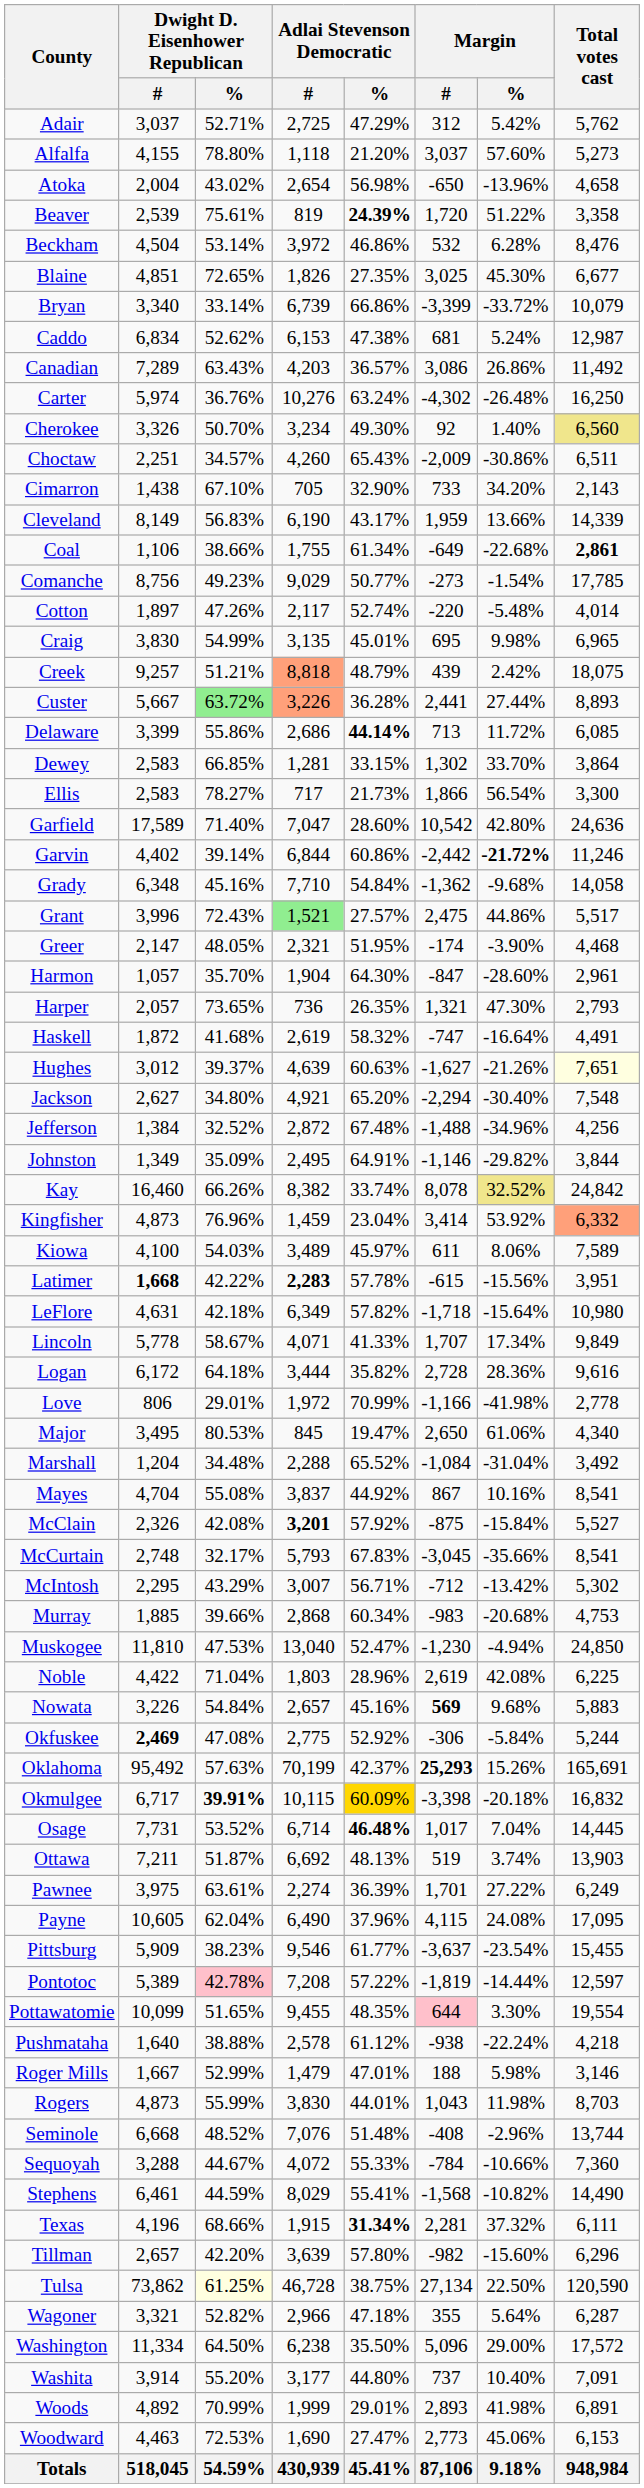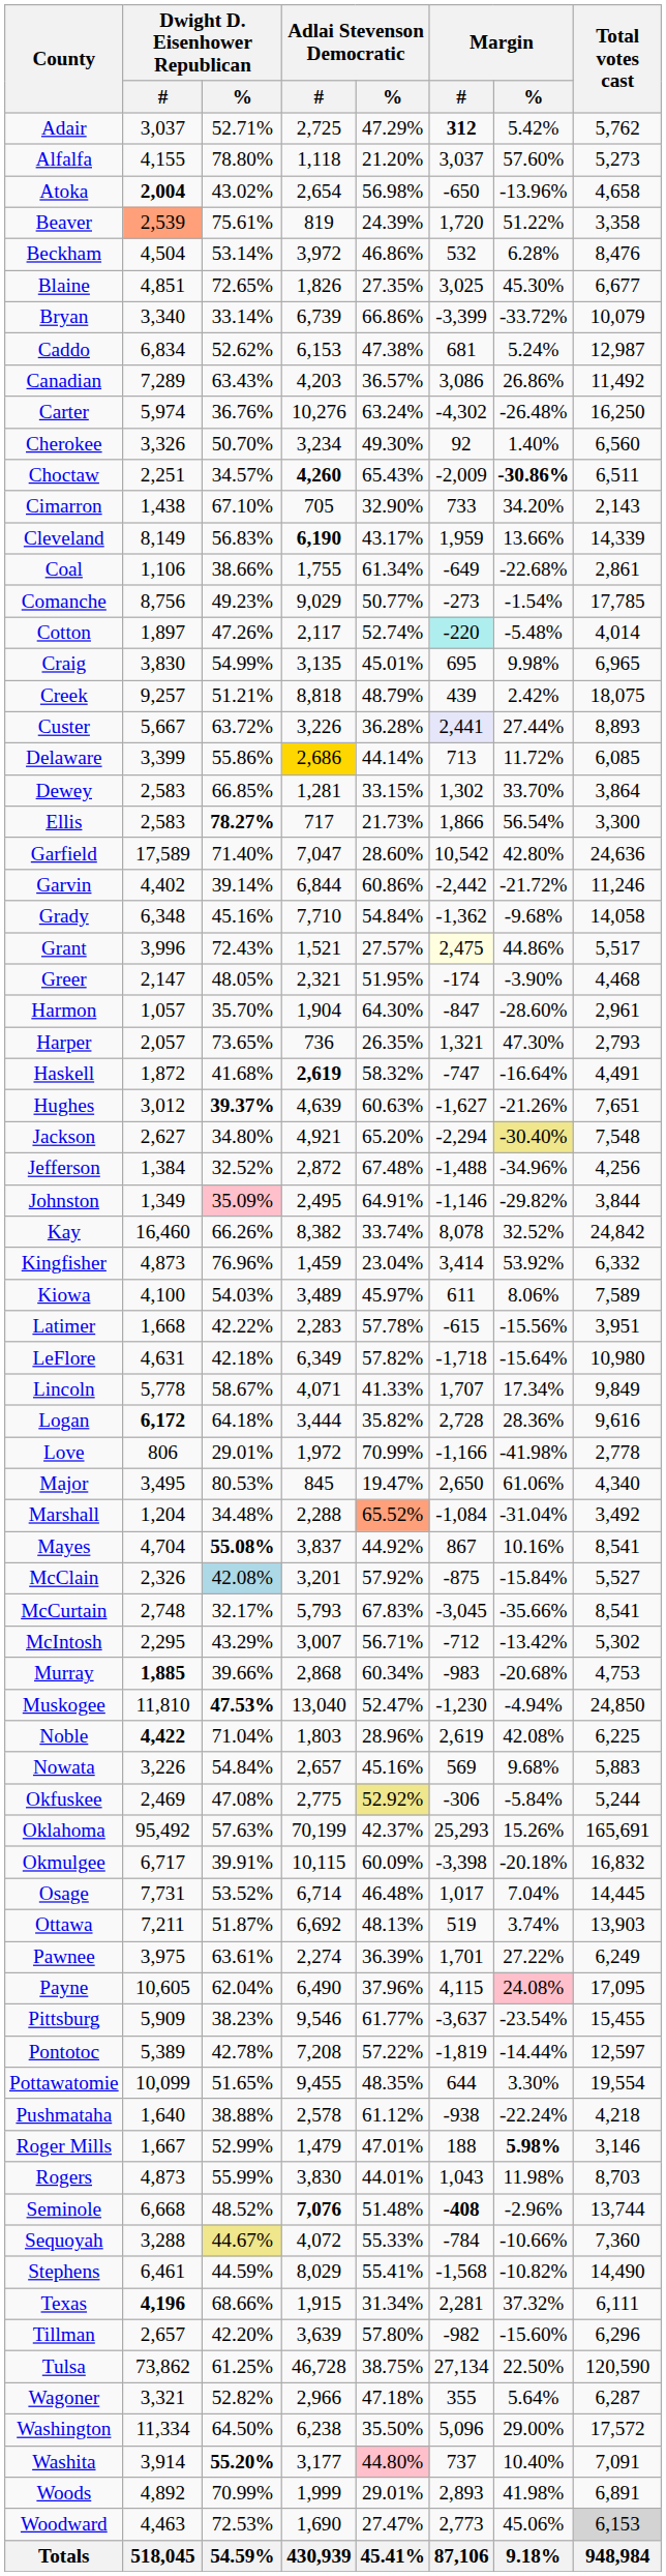Adair | Margin / #: normal -> bold
Atoka | Dwight D. Eisenhower Republican / #: normal -> bold
Beaver | Dwight D. Eisenhower Republican / #: no background -> lightsalmon background
Beaver | Adlai Stevenson Democratic / %: bold -> normal
Cherokee | Total votes cast: khaki background -> no background
Choctaw | Adlai Stevenson Democratic / #: normal -> bold
Choctaw | Margin / %: normal -> bold
Cleveland | Adlai Stevenson Democratic / #: normal -> bold
Coal | Total votes cast: bold -> normal
Cotton | Margin / #: no background -> paleturquoise background
Creek | Adlai Stevenson Democratic / #: lightsalmon background -> no background
Custer | Dwight D. Eisenhower Republican / %: lightgreen background -> no background
Custer | Adlai Stevenson Democratic / #: lightsalmon background -> no background
Custer | Margin / #: no background -> lavender background
Delaware | Adlai Stevenson Democratic / #: no background -> gold background
Delaware | Adlai Stevenson Democratic / %: bold -> normal
Ellis | Dwight D. Eisenhower Republican / %: normal -> bold
Garvin | Margin / %: bold -> normal
Grant | Adlai Stevenson Democratic / #: lightgreen background -> no background
Grant | Margin / #: no background -> lightyellow background
Haskell | Adlai Stevenson Democratic / #: normal -> bold
Hughes | Dwight D. Eisenhower Republican / %: normal -> bold
Hughes | Total votes cast: lightyellow background -> no background
Jackson | Margin / %: no background -> khaki background
Johnston | Dwight D. Eisenhower Republican / %: no background -> pink background
Kay | Margin / %: khaki background -> no background
Kingfisher | Total votes cast: lightsalmon background -> no background
Latimer | Dwight D. Eisenhower Republican / #: bold -> normal
Latimer | Adlai Stevenson Democratic / #: bold -> normal
Logan | Dwight D. Eisenhower Republican / #: normal -> bold
Marshall | Adlai Stevenson Democratic / %: no background -> lightsalmon background
Mayes | Dwight D. Eisenhower Republican / %: normal -> bold
McClain | Dwight D. Eisenhower Republican / %: no background -> lightblue background
McClain | Adlai Stevenson Democratic / #: bold -> normal
Murray | Dwight D. Eisenhower Republican / #: normal -> bold
Muskogee | Dwight D. Eisenhower Republican / %: normal -> bold
Noble | Dwight D. Eisenhower Republican / #: normal -> bold
Nowata | Margin / #: bold -> normal
Okfuskee | Dwight D. Eisenhower Republican / #: bold -> normal
Okfuskee | Adlai Stevenson Democratic / %: no background -> khaki background
Oklahoma | Margin / #: bold -> normal
Okmulgee | Dwight D. Eisenhower Republican / %: bold -> normal
Okmulgee | Adlai Stevenson Democratic / %: gold background -> no background
Osage | Adlai Stevenson Democratic / %: bold -> normal
Payne | Margin / %: no background -> pink background
Pontotoc | Dwight D. Eisenhower Republican / %: pink background -> no background
Pottawatomie | Margin / #: pink background -> no background
Roger Mills | Margin / %: normal -> bold
Seminole | Adlai Stevenson Democratic / #: normal -> bold
Seminole | Margin / #: normal -> bold
Sequoyah | Dwight D. Eisenhower Republican / %: no background -> khaki background
Texas | Dwight D. Eisenhower Republican / #: normal -> bold
Texas | Adlai Stevenson Democratic / %: bold -> normal
Tulsa | Dwight D. Eisenhower Republican / %: lightyellow background -> no background
Washita | Dwight D. Eisenhower Republican / %: normal -> bold
Washita | Adlai Stevenson Democratic / %: no background -> pink background
Woodward | Total votes cast: no background -> lightgrey background
